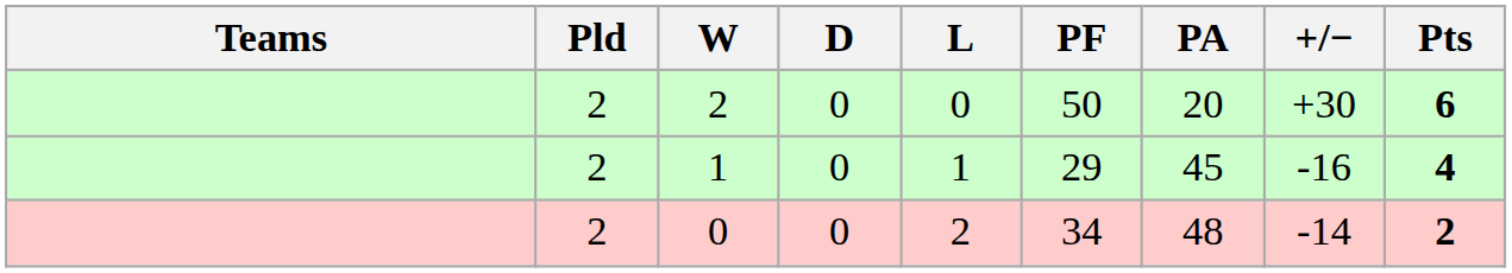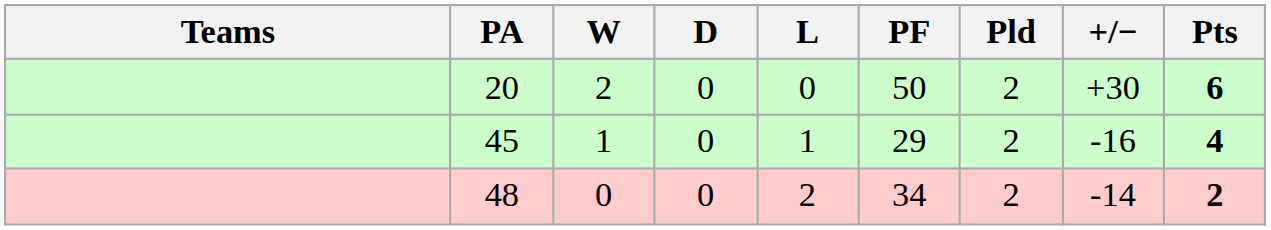columns swapped: Pld <-> PA
